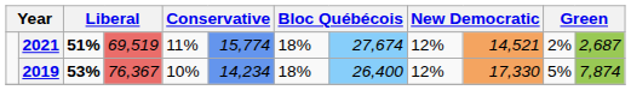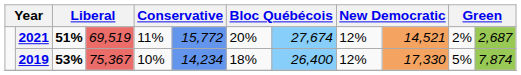2021 | column 6: 15,774 -> 15,772
2021 | column 7: 18% -> 20%
2019 | column 4: 76,367 -> 75,367
